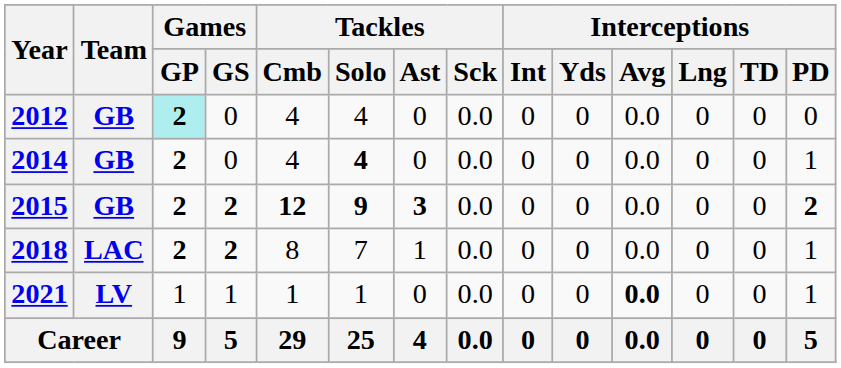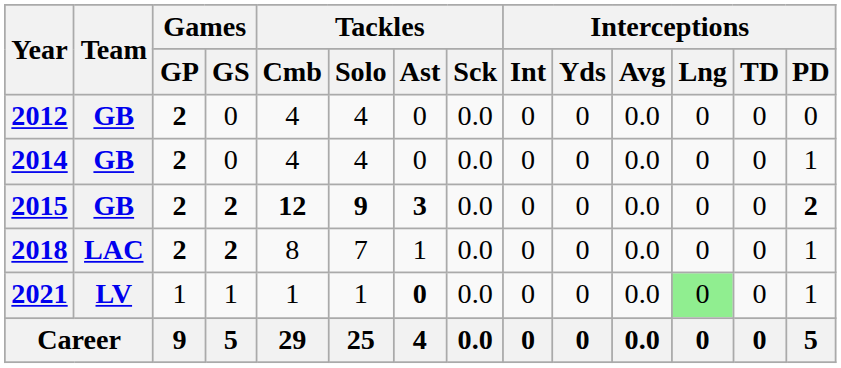2012 | Games / GP: paleturquoise background -> no background
2014 | Tackles / Solo: bold -> normal
2021 | Tackles / Ast: normal -> bold
2021 | Interceptions / Avg: bold -> normal
2021 | Interceptions / Lng: no background -> lightgreen background
